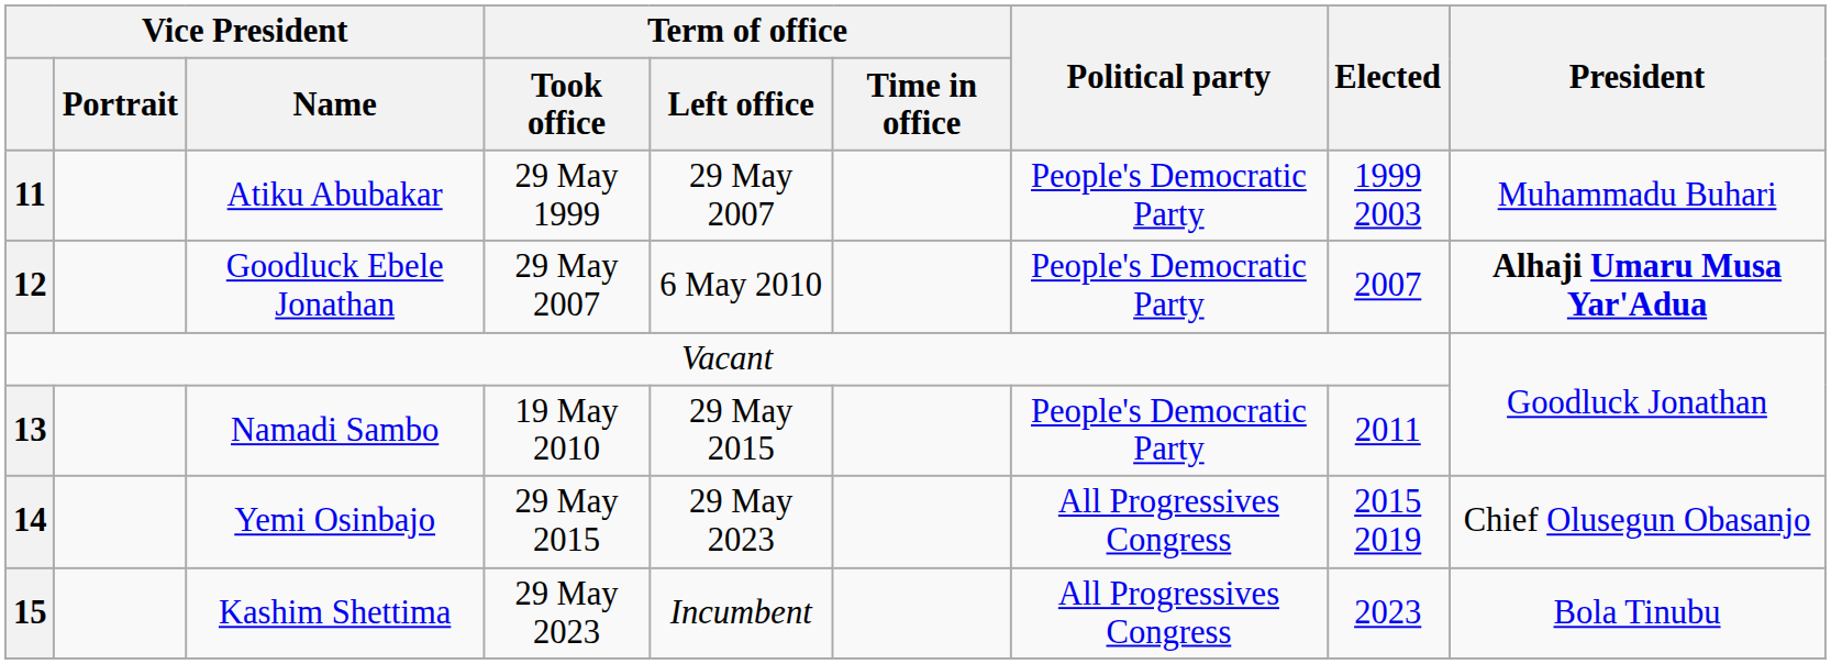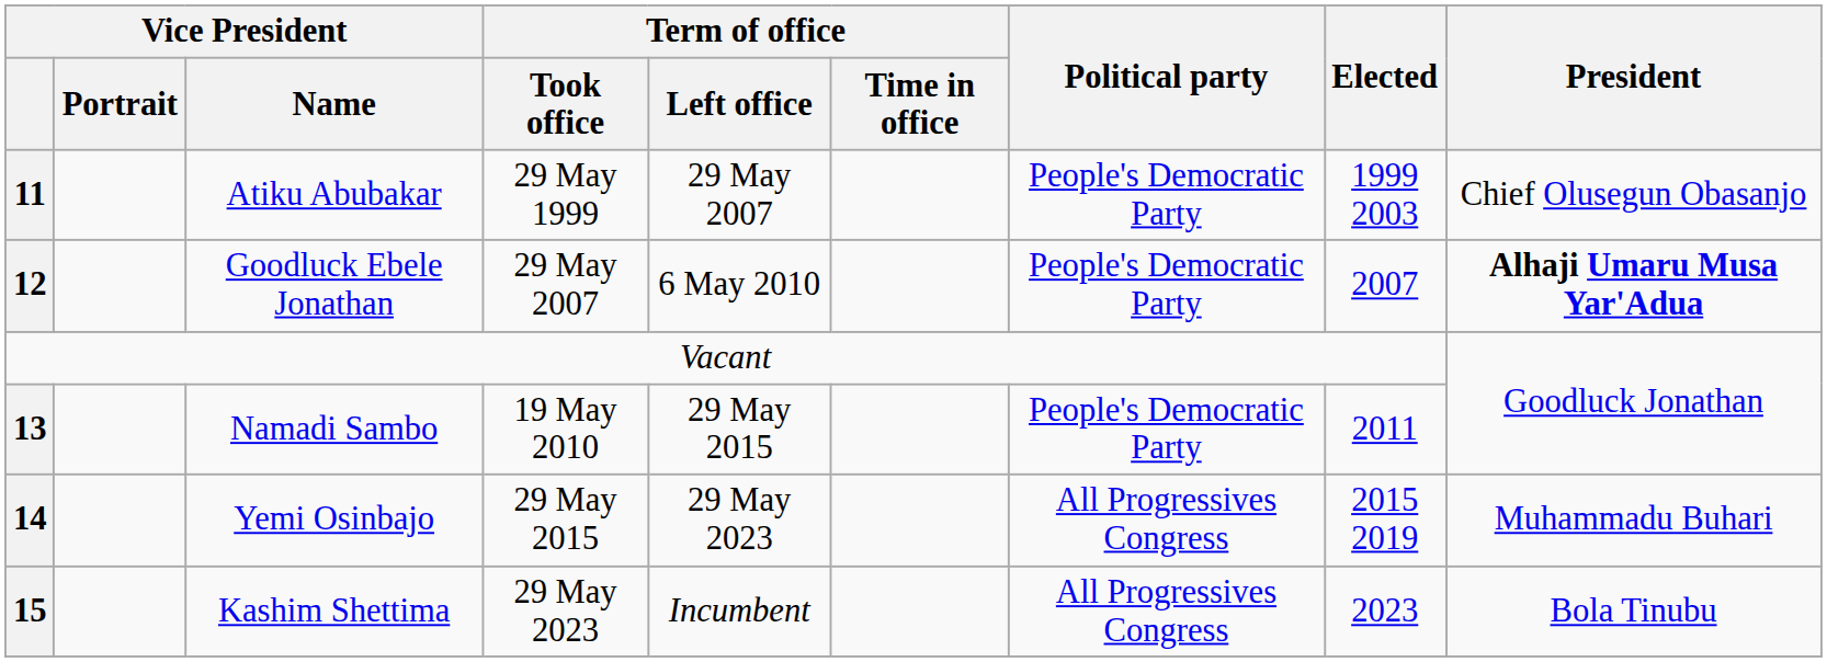Atiku Abubakar | President: Muhammadu Buhari -> Chief Olusegun Obasanjo
Yemi Osinbajo | President: Chief Olusegun Obasanjo -> Muhammadu Buhari
